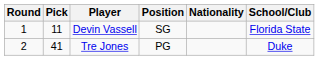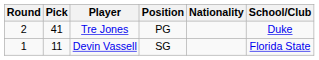rows swapped: Devin Vassell <-> Tre Jones
